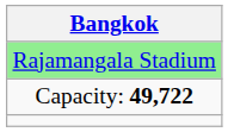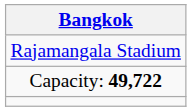row 2 | column 1: lightgreen background -> no background
